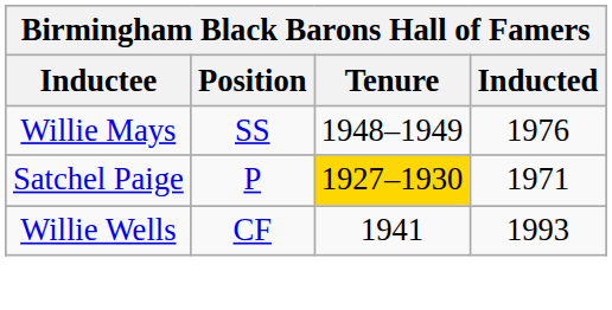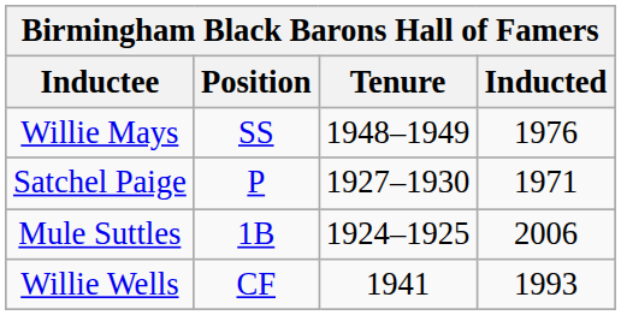Satchel Paige | Tenure: gold background -> no background
+ row: Mule Suttles | 1B | 1924–1925 | 2006
